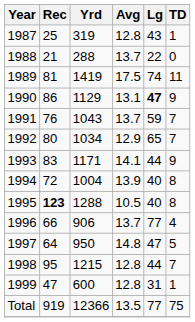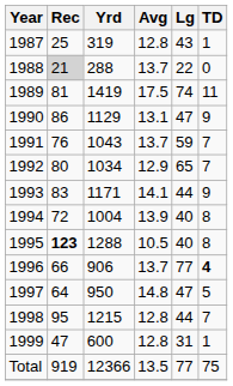1988 | Rec: no background -> lightgrey background
1990 | Lg: bold -> normal
1996 | TD: normal -> bold
